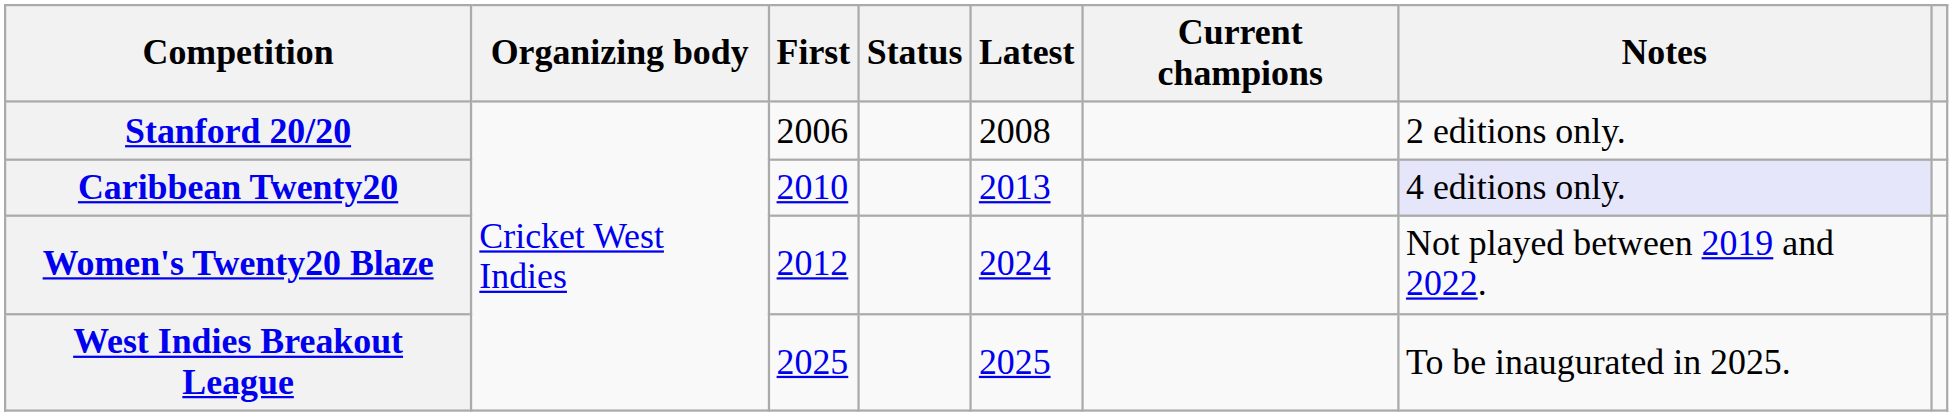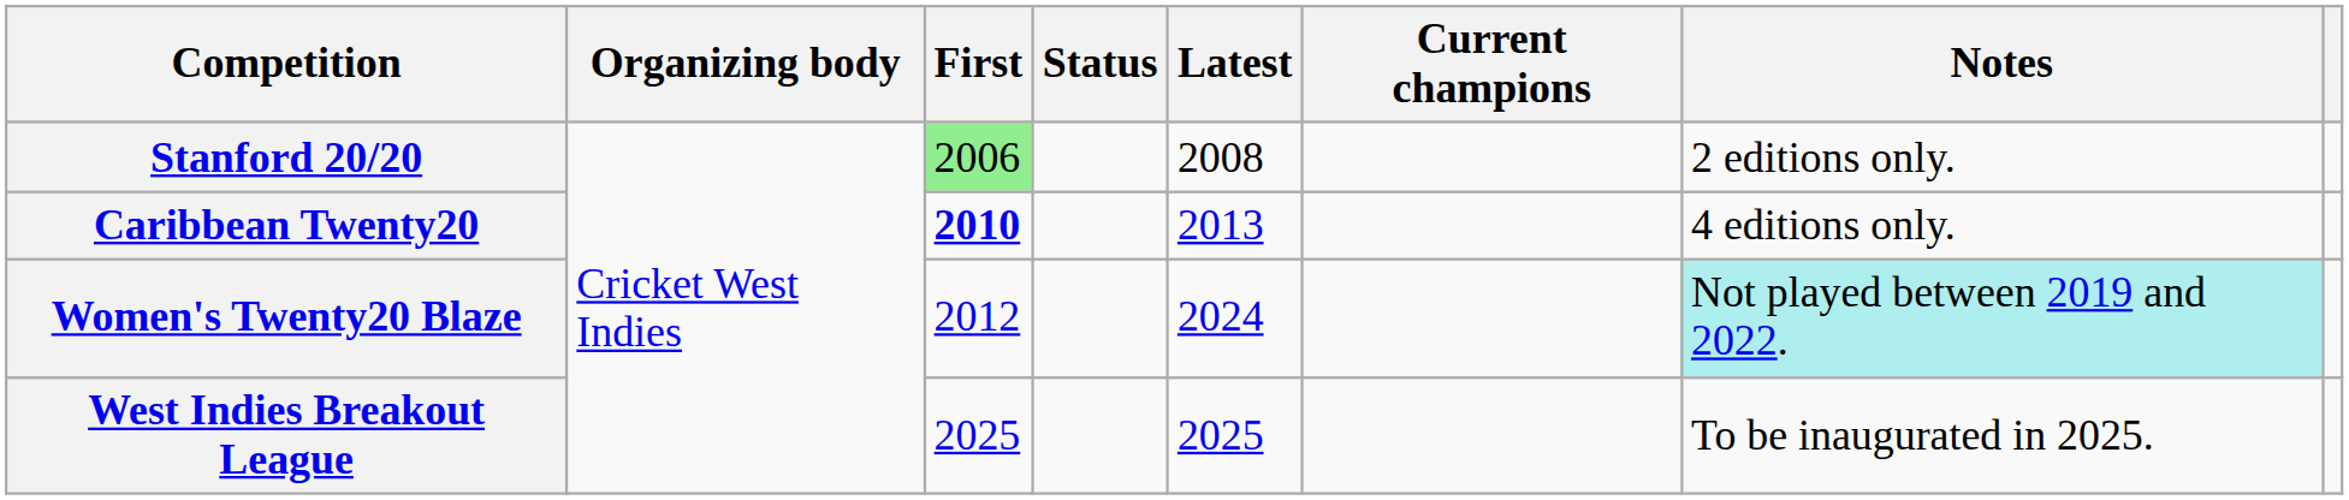Stanford 20/20 | First: no background -> lightgreen background
Caribbean Twenty20 | First: normal -> bold
Caribbean Twenty20 | Notes: lavender background -> no background
Women's Twenty20 Blaze | Notes: no background -> paleturquoise background
